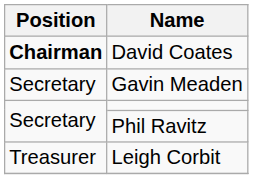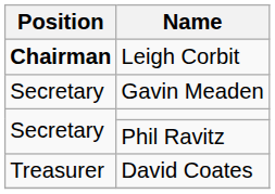row 2 | Name: David Coates -> Leigh Corbit
row 6 | Name: Leigh Corbit -> David Coates
